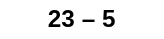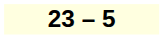row 1 | column 1: no background -> lightyellow background
